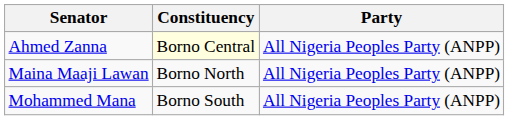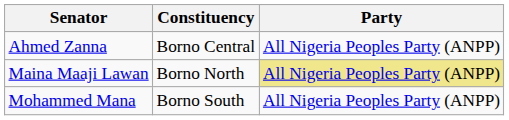row 2 | Constituency: lightyellow background -> no background
row 3 | Party: no background -> khaki background
